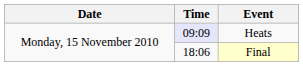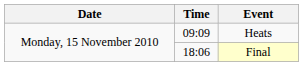Heats | Time: lavender background -> no background
